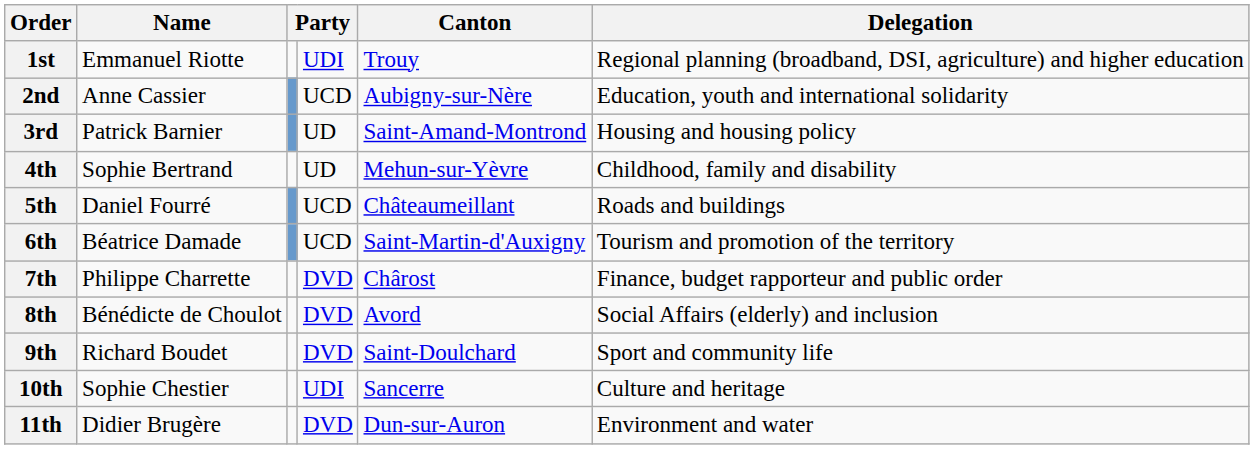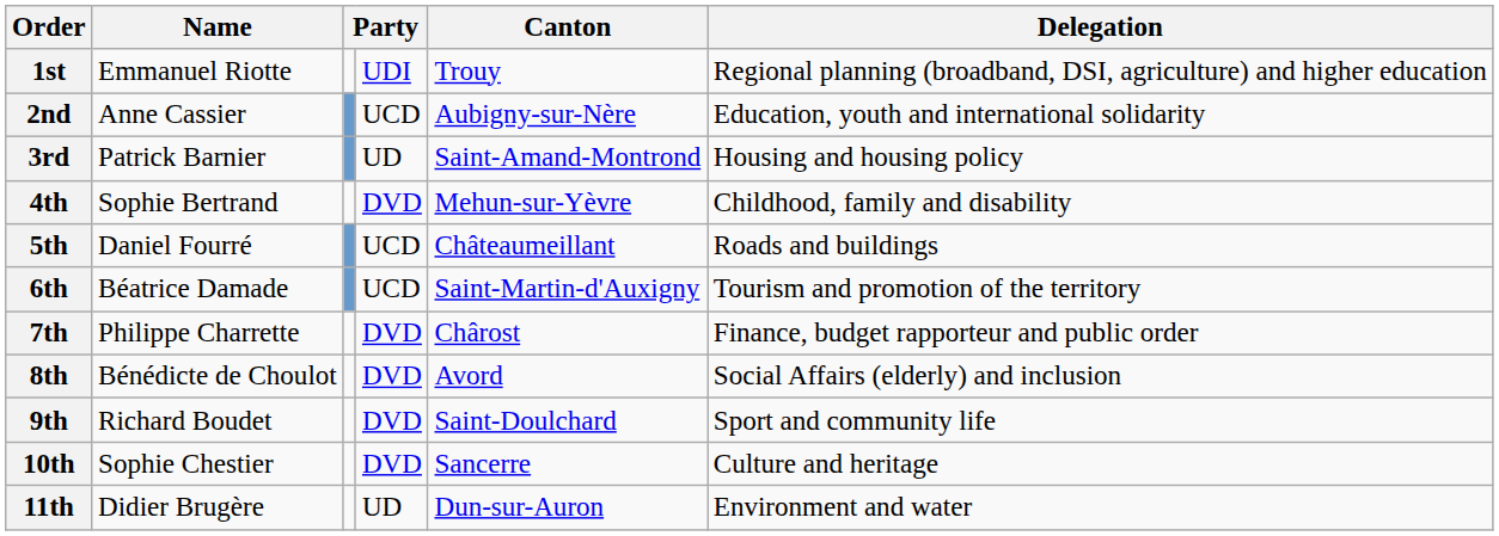4th | column 4: UD -> DVD
10th | column 4: UDI -> DVD
11th | column 4: DVD -> UD
